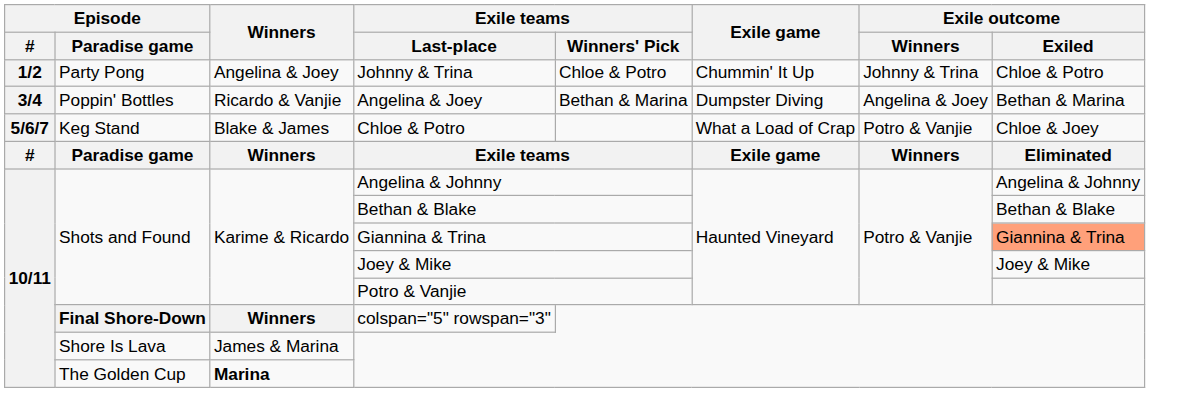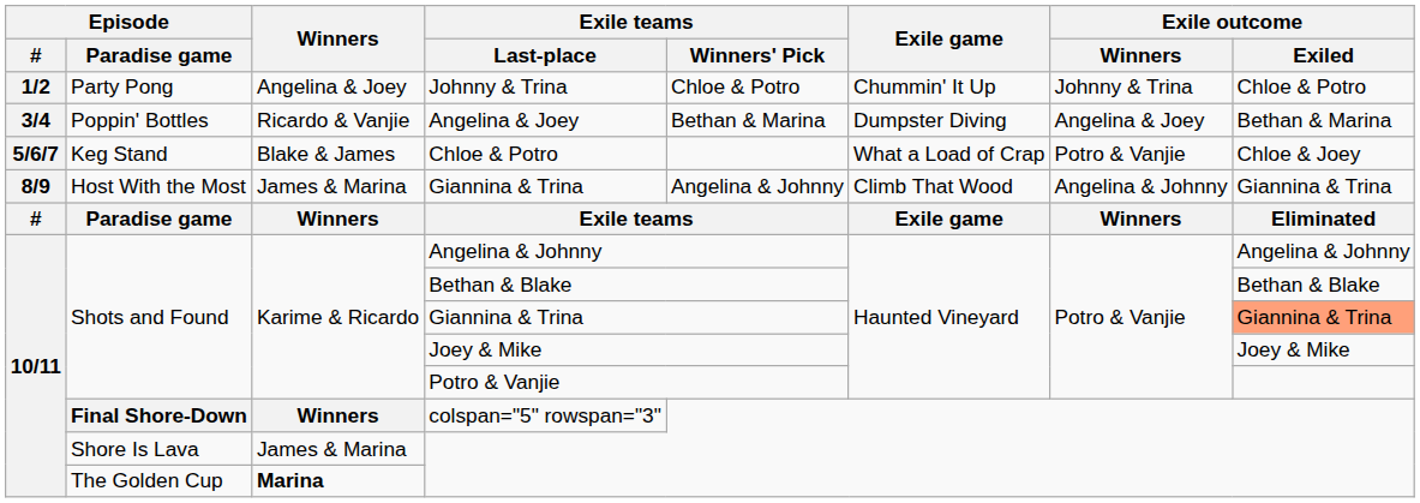+ row: 8/9 | Host With the Most | James & Marina | Giannina & Trina | Angelina & Johnny | Climb That Wood | Angelina & Johnny | Giannina & Trina
